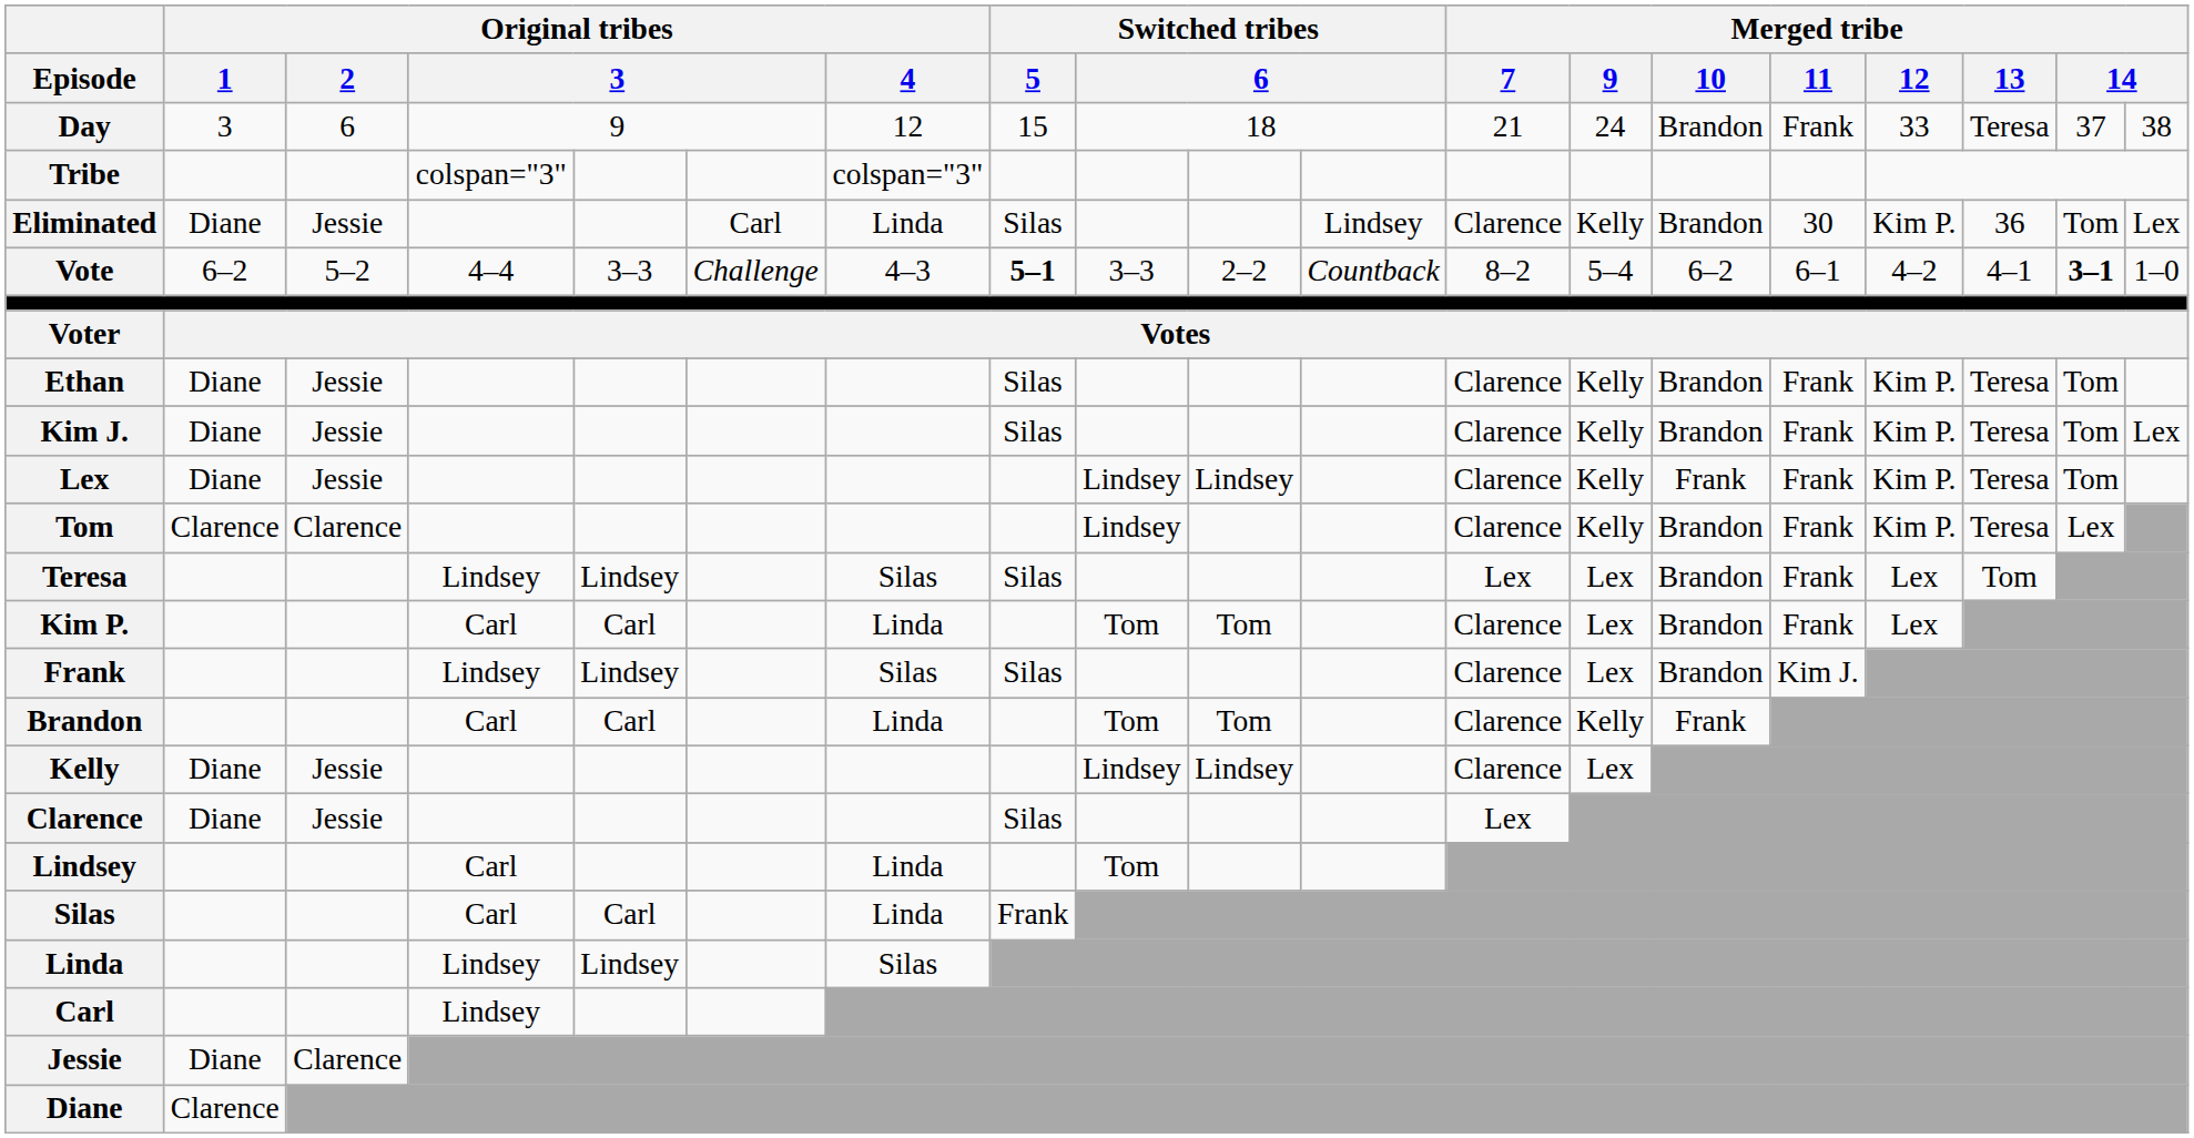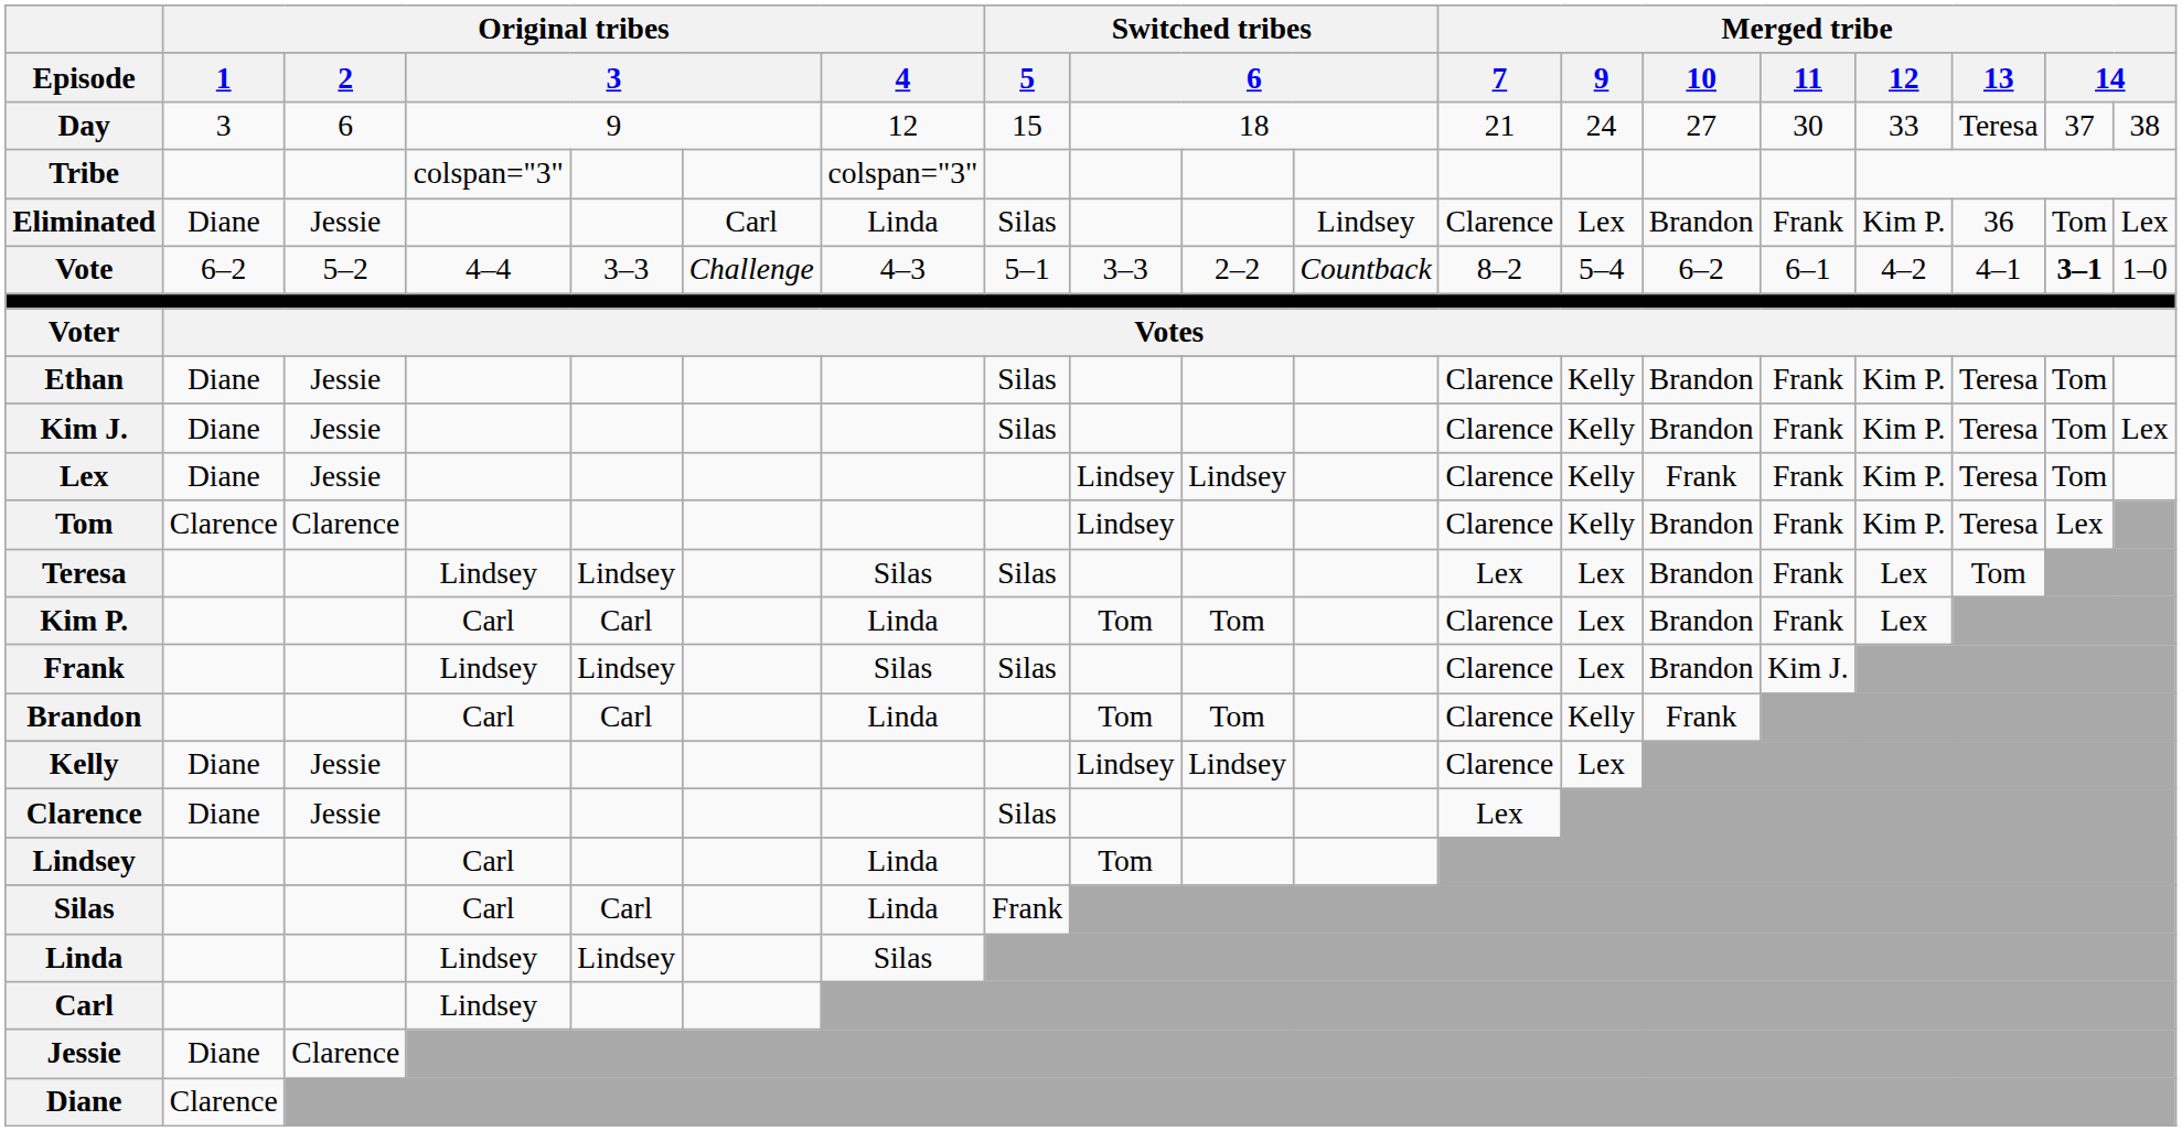Day | Merged tribe / 10: Brandon -> 27
Day | Merged tribe / 11: Frank -> 30
Eliminated | Merged tribe / 9: Kelly -> Lex
Eliminated | Merged tribe / 11: 30 -> Frank
Vote | Switched tribes / 5: bold -> normal
